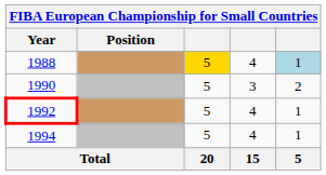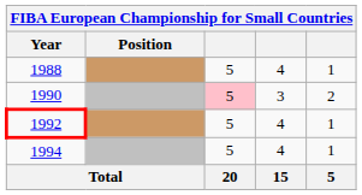1988 | column 3: gold background -> no background
1988 | column 5: lightblue background -> no background
1990 | column 3: no background -> pink background
